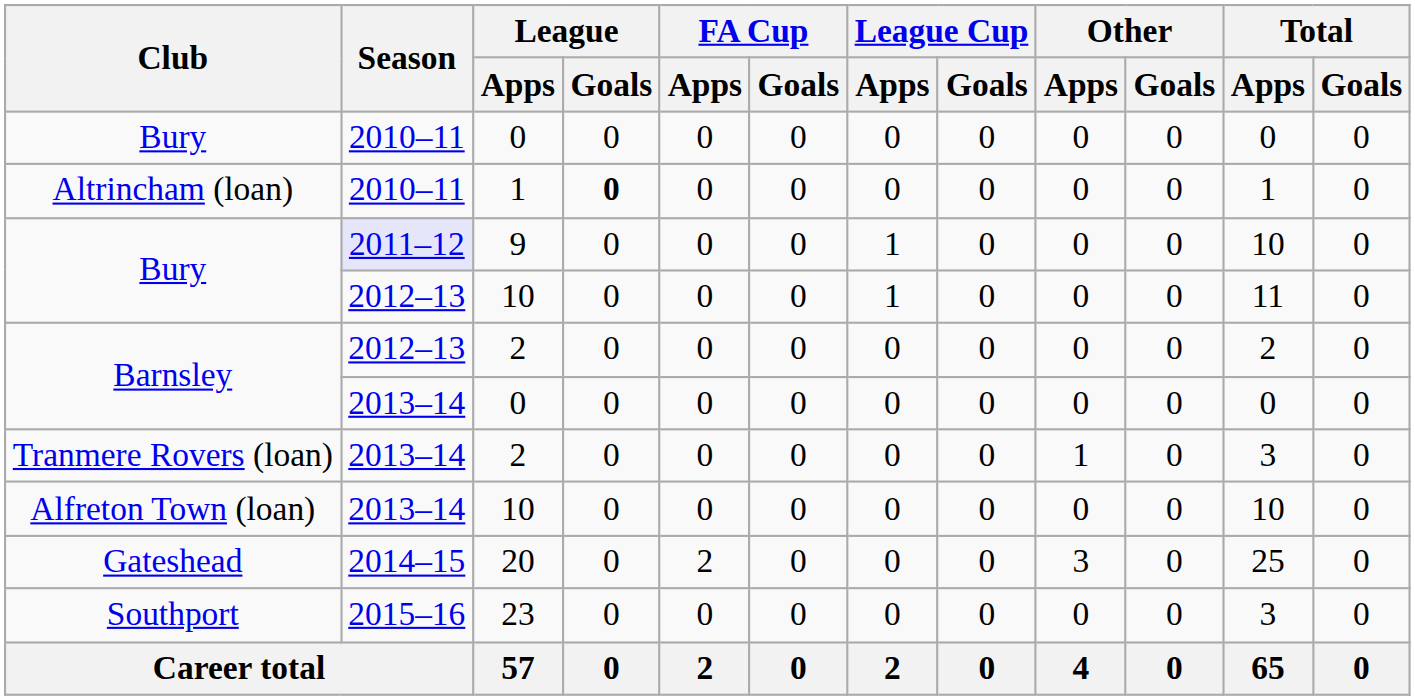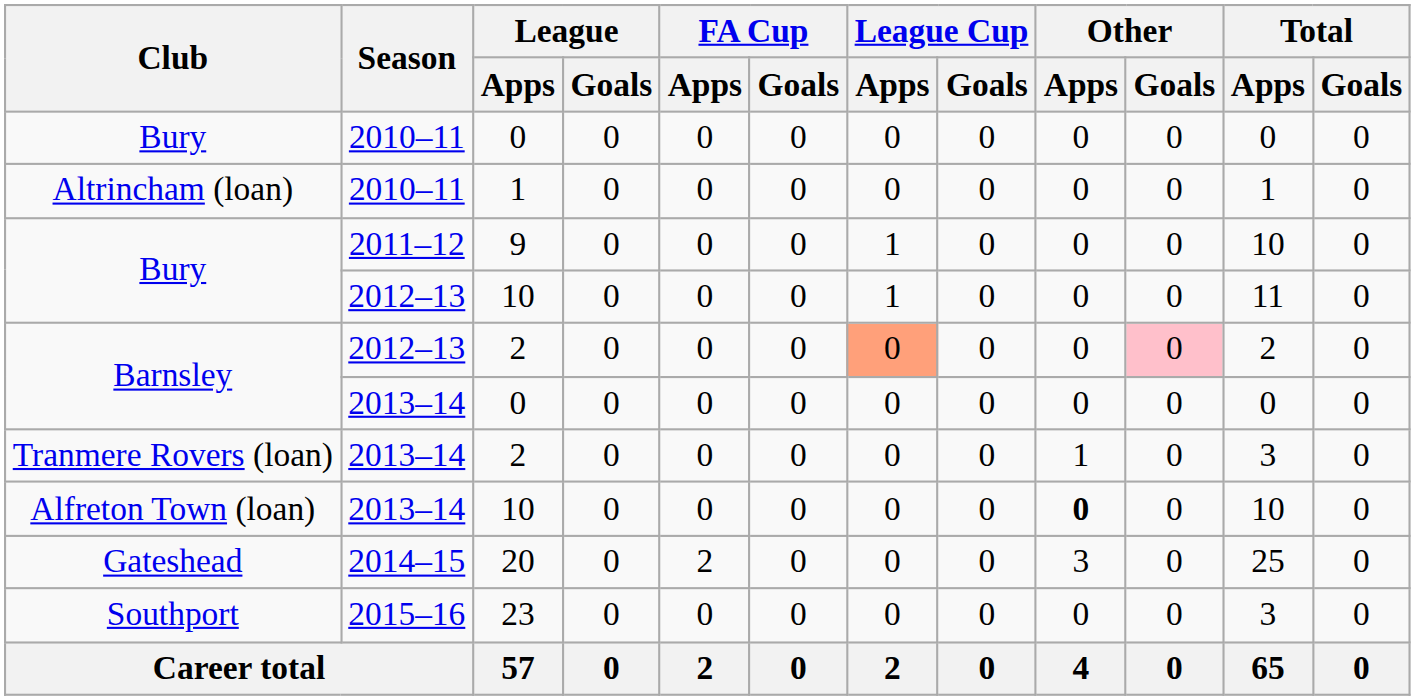Altrincham (loan) | League / Goals: bold -> normal
Bury / 9 | Season: lavender background -> no background
Barnsley / 2 | League Cup / Apps: no background -> lightsalmon background
Barnsley / 2 | Other / Goals: no background -> pink background
Alfreton Town (loan) | Other / Apps: normal -> bold
